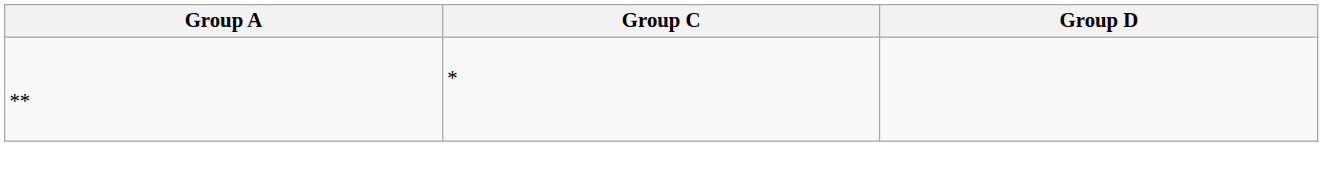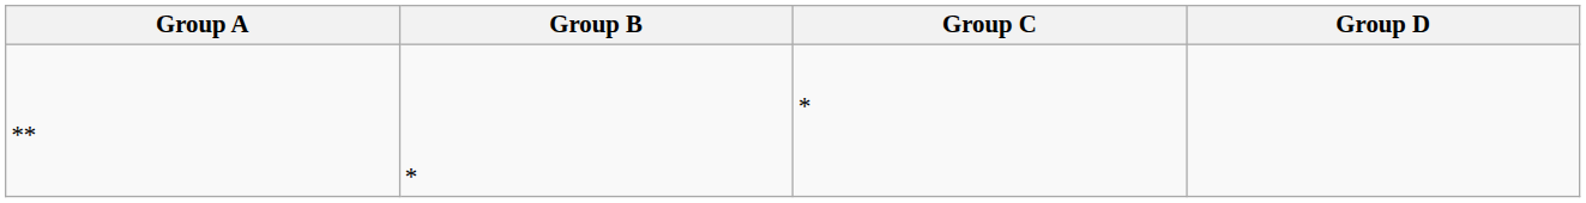+ column: Group B | *
